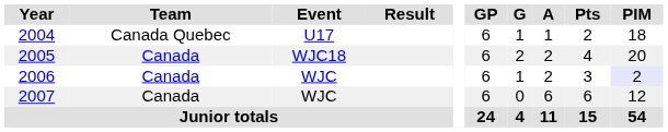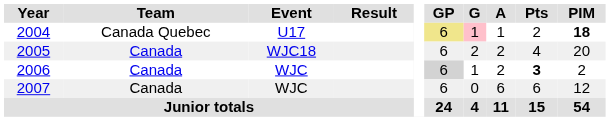2004 | GP: no background -> khaki background
2004 | G: no background -> pink background
2004 | PIM: normal -> bold
2006 | GP: no background -> lightgrey background
2006 | Pts: normal -> bold
2006 | PIM: lavender background -> no background
